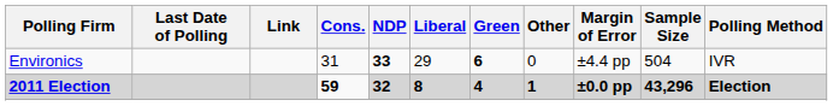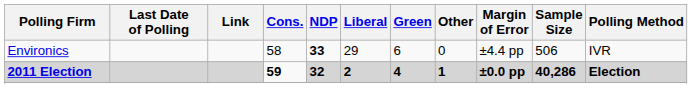Environics | Cons.: 31 -> 58
Environics | Green: bold -> normal
Environics | Sample Size: 504 -> 506
2011 Election | Liberal: 8 -> 2
2011 Election | Sample Size: 43,296 -> 40,286
